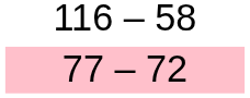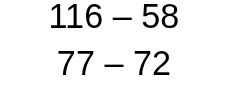77 – 72 | column 1: pink background -> no background
